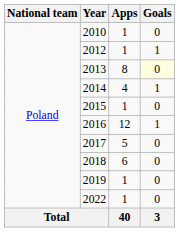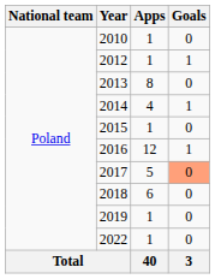2013 | Goals: lightyellow background -> no background
2017 | Goals: no background -> lightsalmon background
